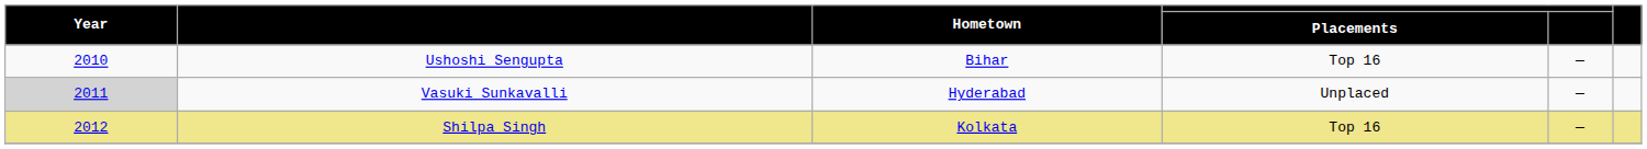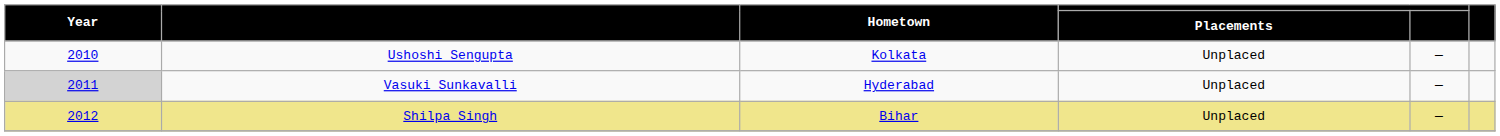Ushoshi Sengupta | Hometown: Bihar -> Kolkata
Ushoshi Sengupta | Placements: Top 16 -> Unplaced
Shilpa Singh | Hometown: Kolkata -> Bihar
Shilpa Singh | Placements: Top 16 -> Unplaced
